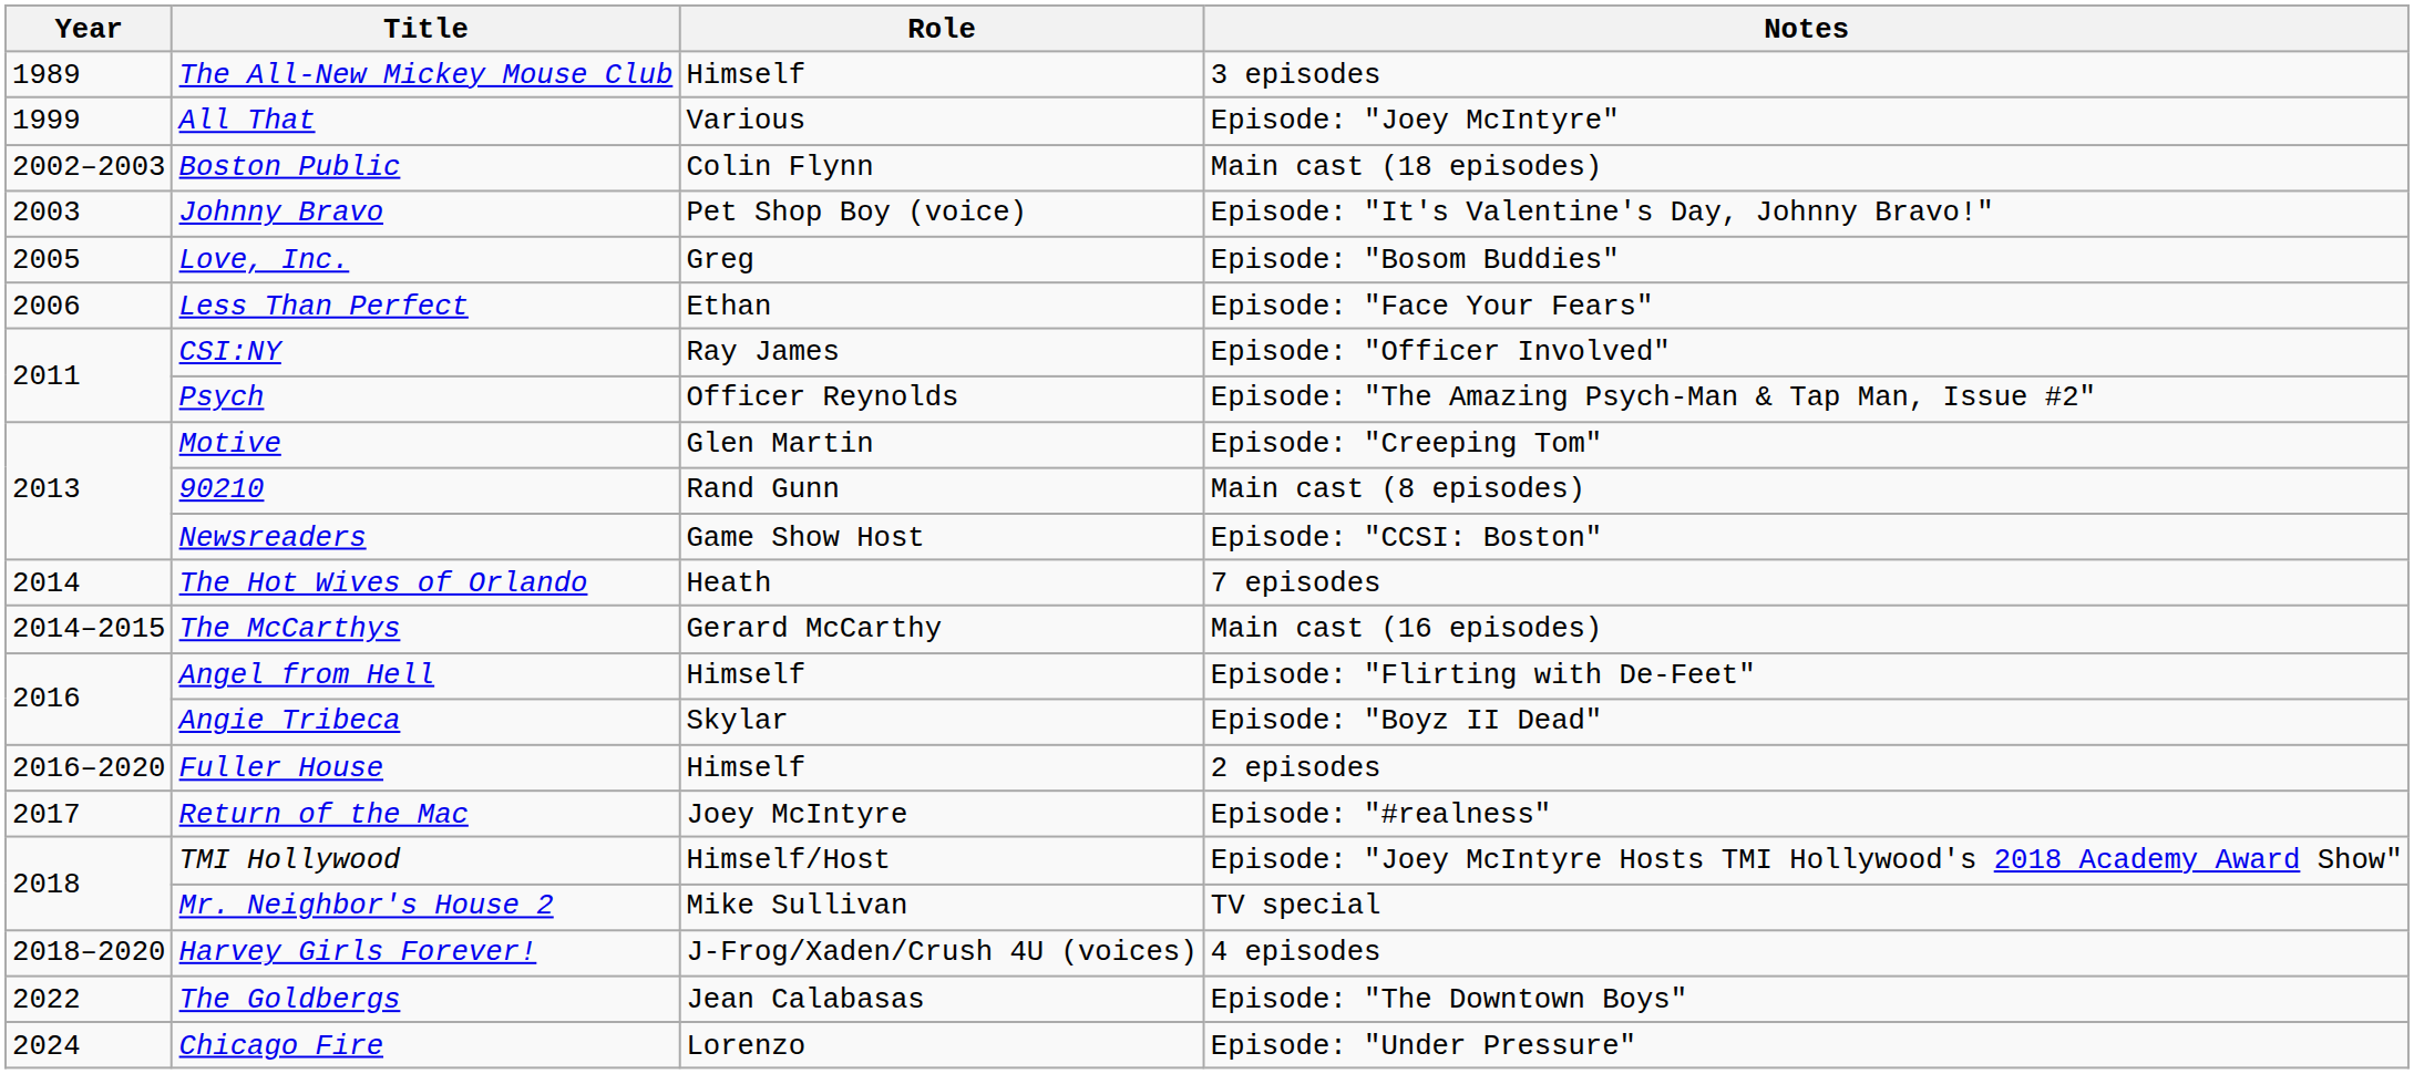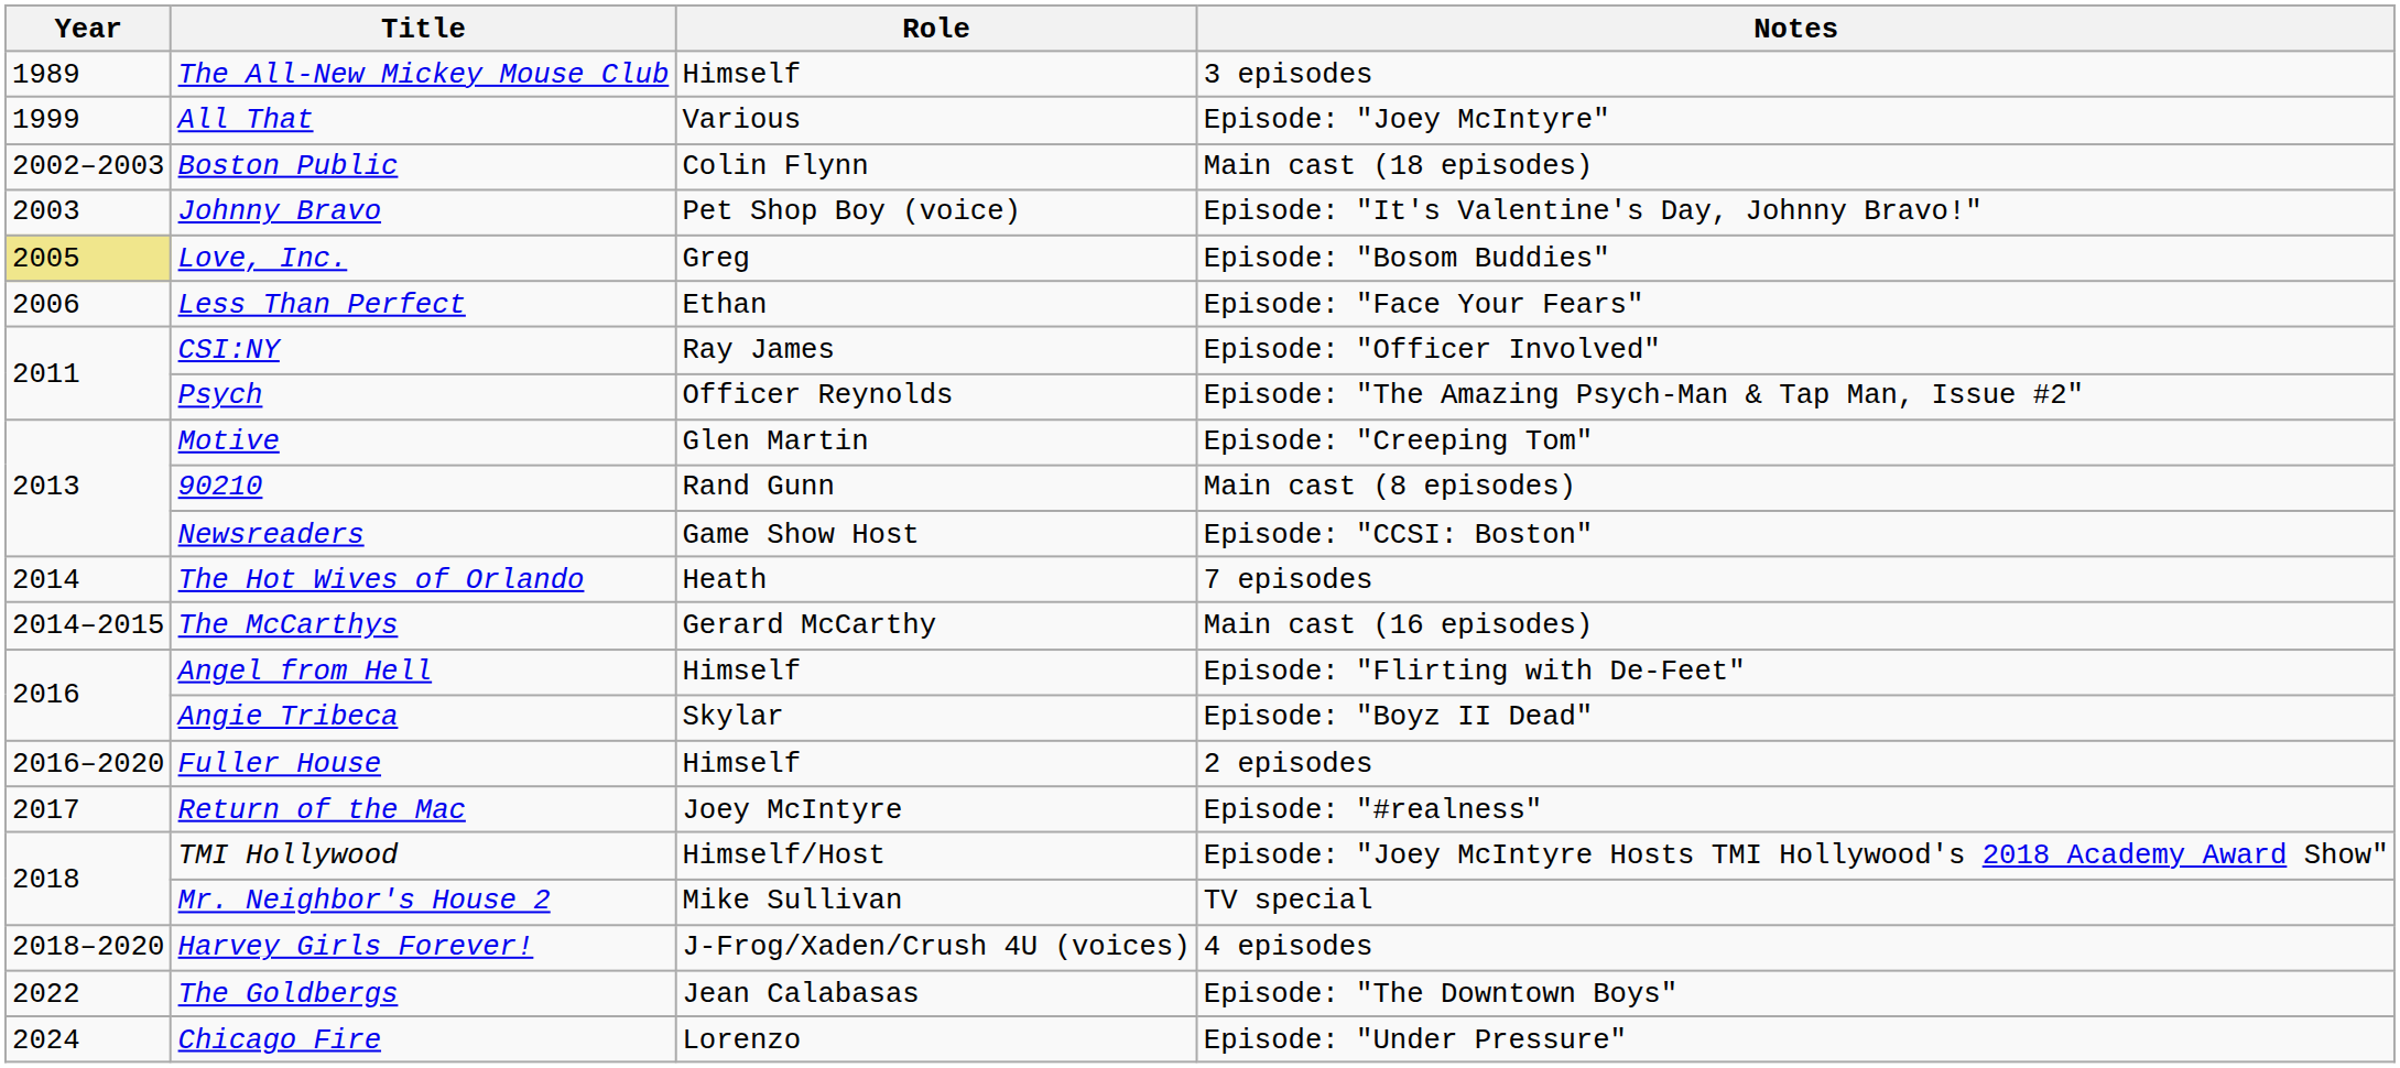Love, Inc. | Year: no background -> khaki background
